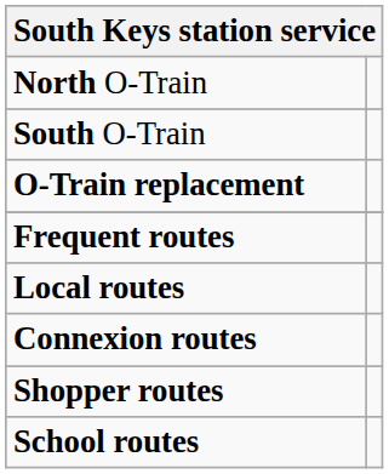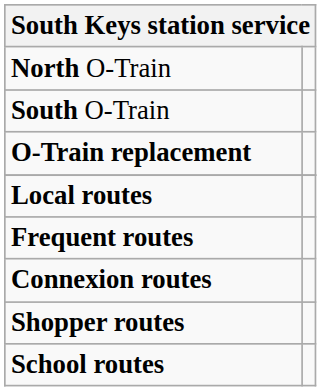rows swapped: Frequent routes <-> Local routes
